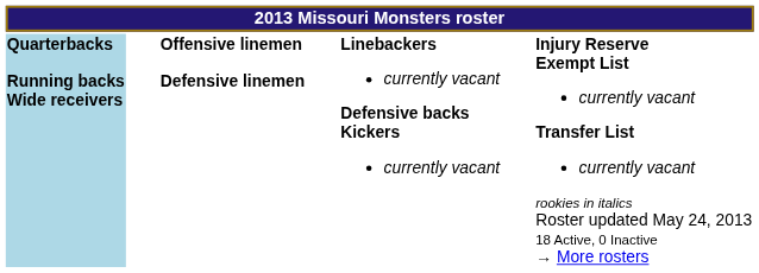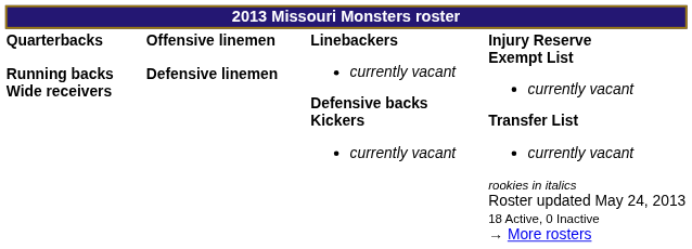Quarterbacks Running backs Wide receivers | column 1: lightblue background -> no background
